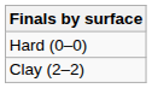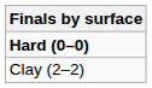row 2 | column 1: normal -> bold
